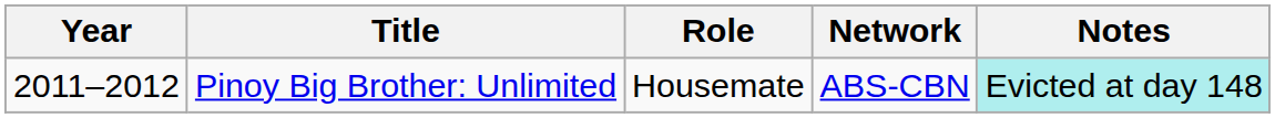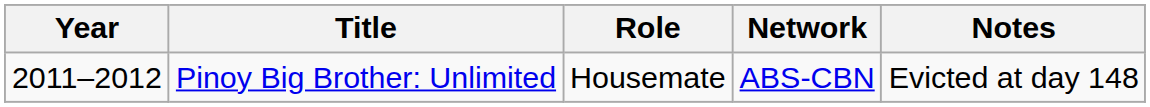Pinoy Big Brother: Unlimited | Notes: paleturquoise background -> no background
